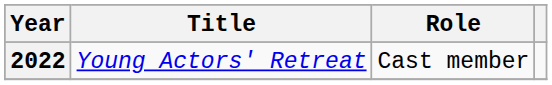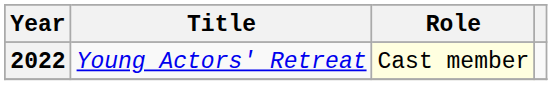2022 | Role: no background -> lightyellow background
